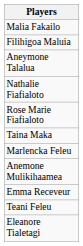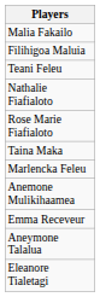row 4 | column 1: Aneymone Talalua -> Teani Feleu
row 11 | column 1: Teani Feleu -> Aneymone Talalua
